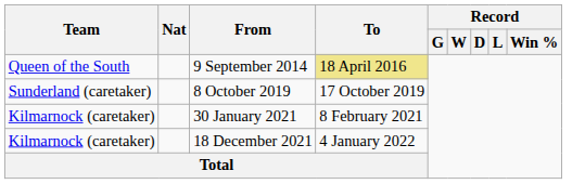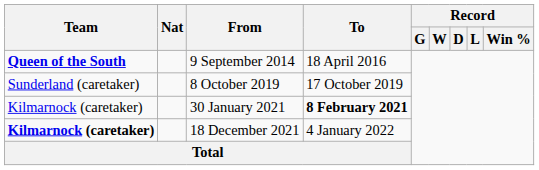9 September 2014 | Team: normal -> bold
9 September 2014 | To: khaki background -> no background
30 January 2021 | To: normal -> bold
18 December 2021 | Team: normal -> bold
